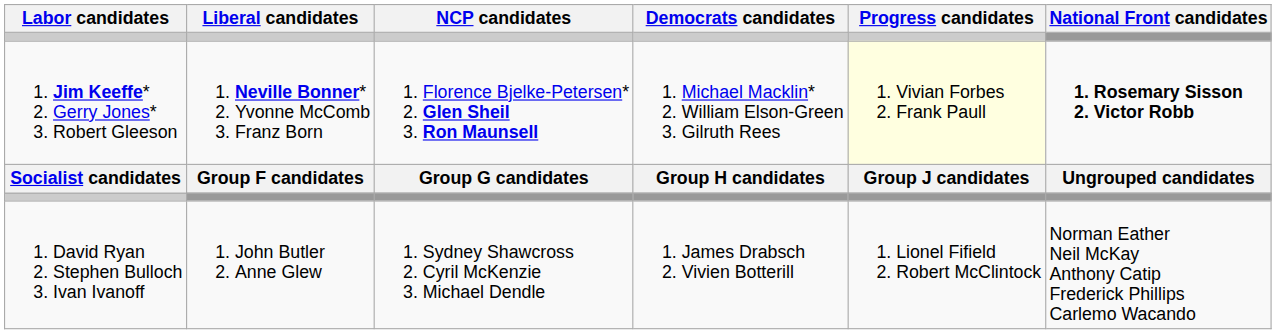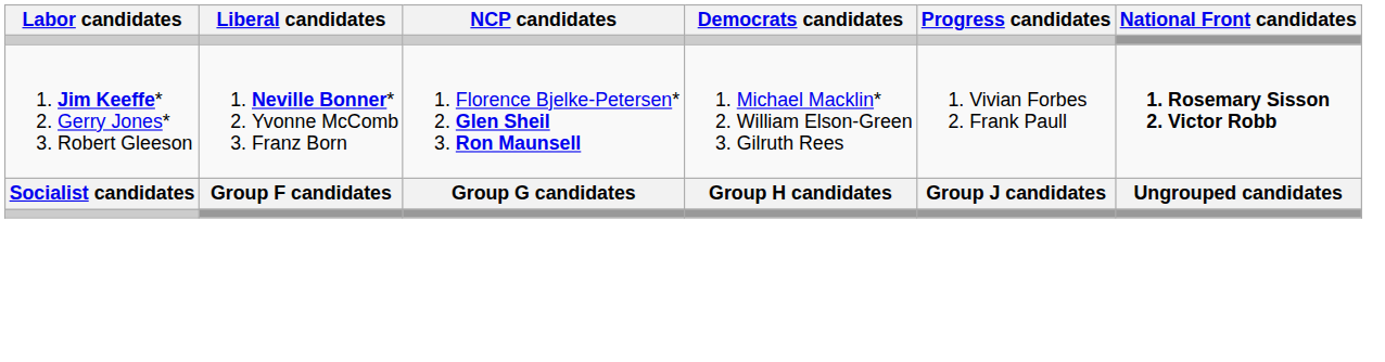Jim Keeffe* Gerry Jones* Robert Gleeson | Progress candidates: lightyellow background -> no background
- row: David Ryan Stephen Bulloch Ivan Ivanoff | John Butler Anne Glew | Sydney Shawcross Cyril McKenzie Michael Dendle | James Drabsch Vivien Botterill | Lionel Fifield Robert McClintock | Norman Eather Neil McKay Anthony Catip Frederick Phillips Carlemo Wacando
